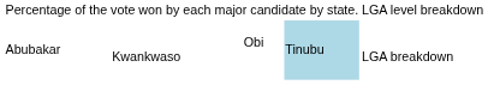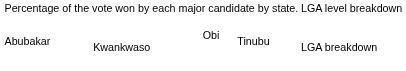Abubakar | column 4: lightblue background -> no background
